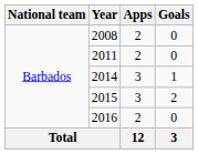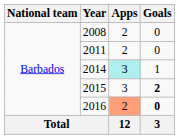2014 | Apps: no background -> paleturquoise background
2015 | Goals: normal -> bold
2016 | Apps: no background -> lightsalmon background
2016 | Goals: normal -> bold
